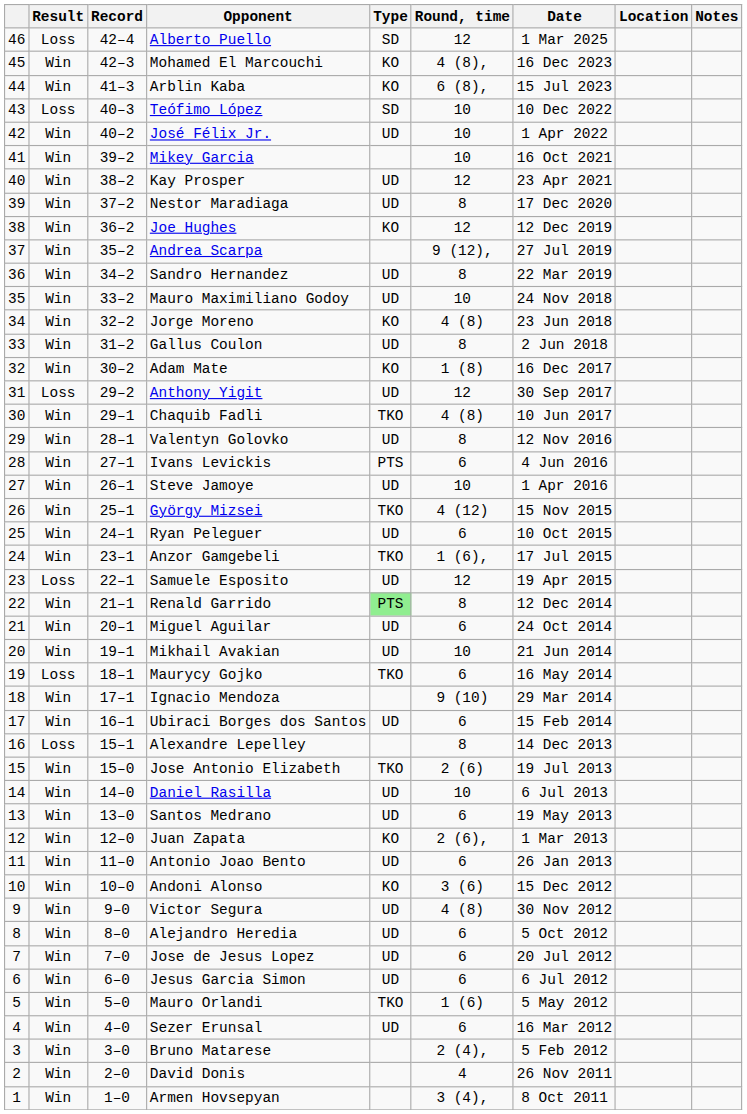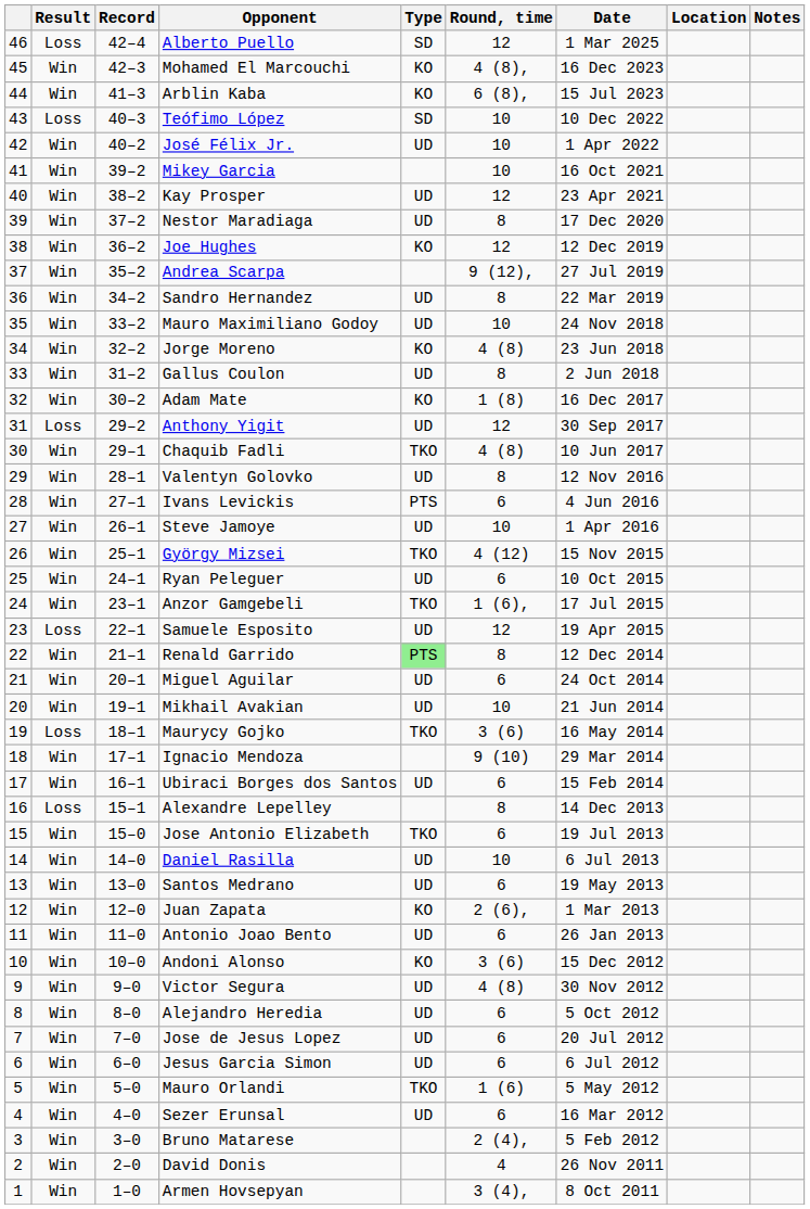Maurycy Gojko | Round, time: 6 -> 3 (6)
Jose Antonio Elizabeth | Round, time: 2 (6) -> 6
